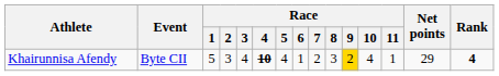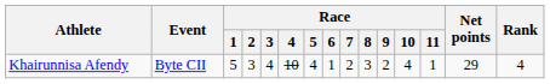Khairunnisa Afendy | Race / 4: bold -> normal
Khairunnisa Afendy | Race / 9: gold background -> no background
Khairunnisa Afendy | Rank: bold -> normal
